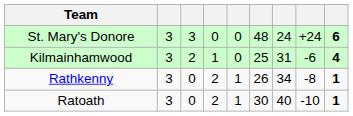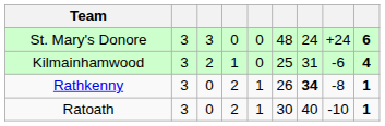Rathkenny | column 7: normal -> bold
